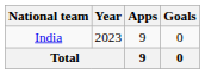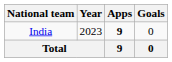India | Apps: normal -> bold
